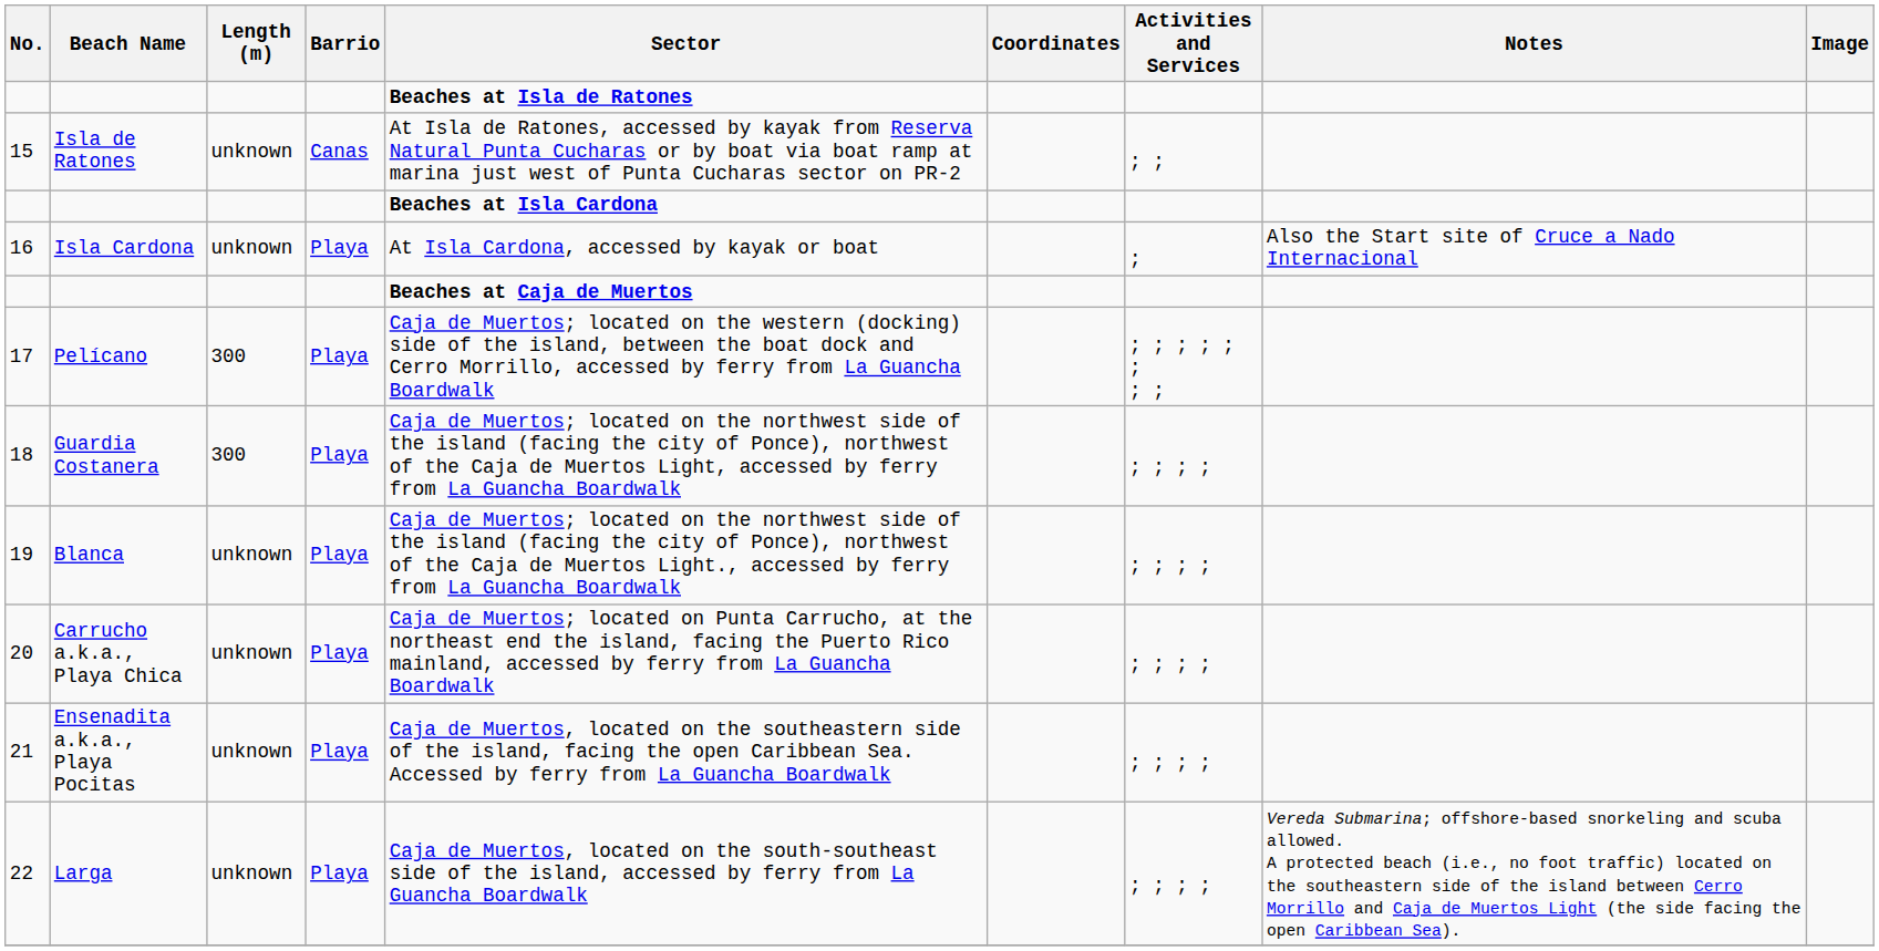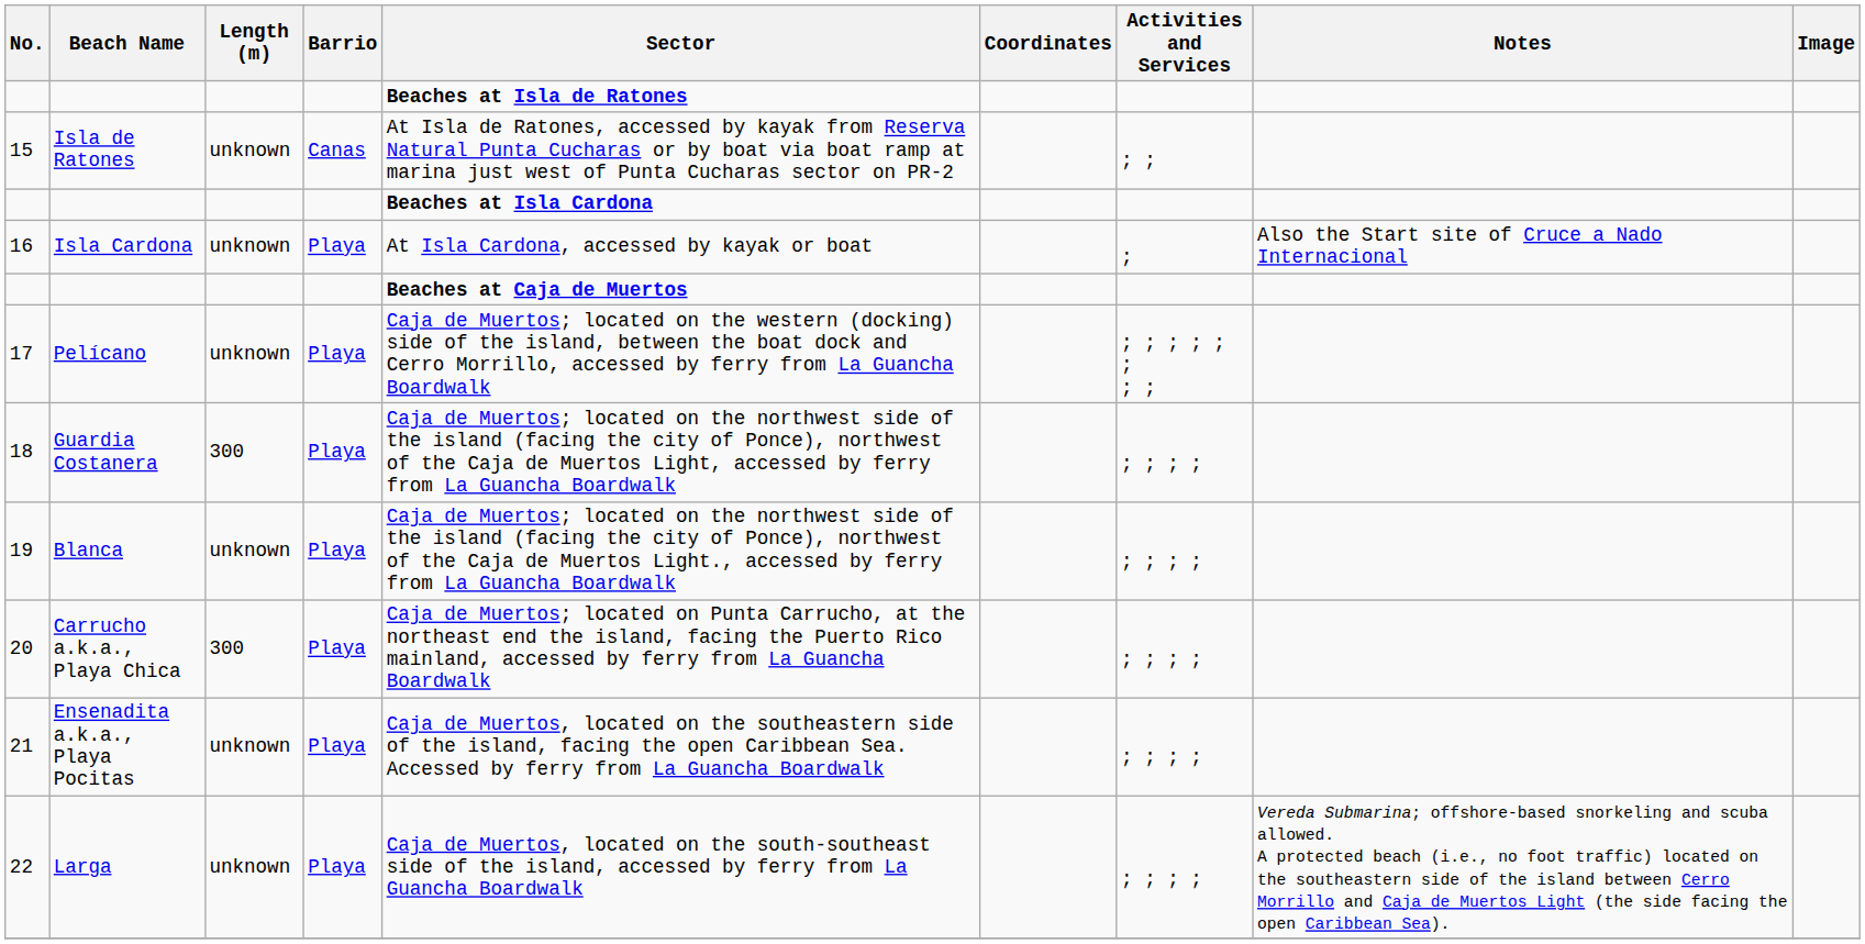17 | Length (m): 300 -> unknown
20 | Length (m): unknown -> 300
